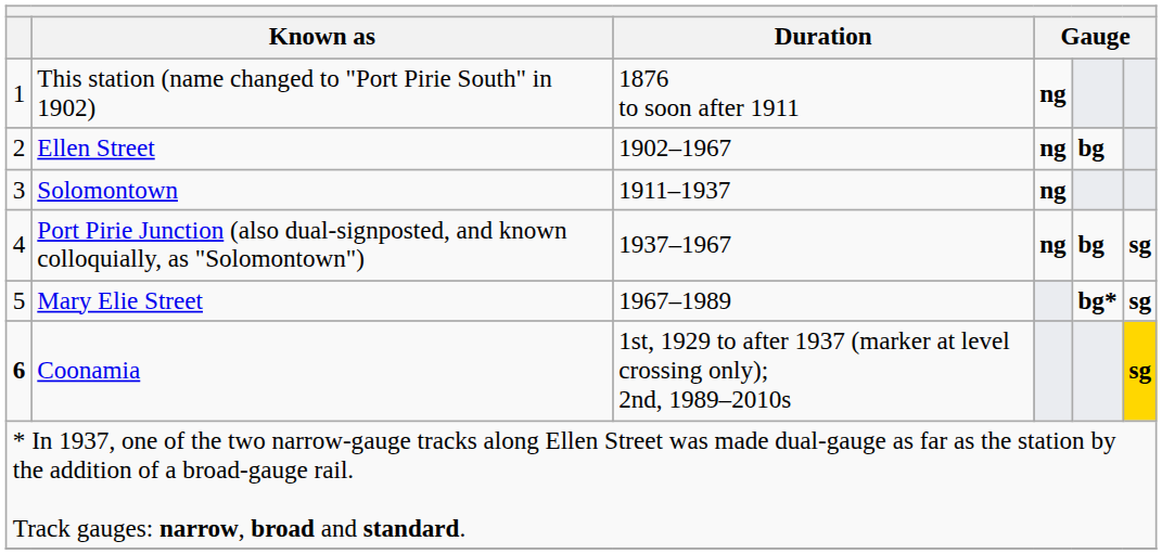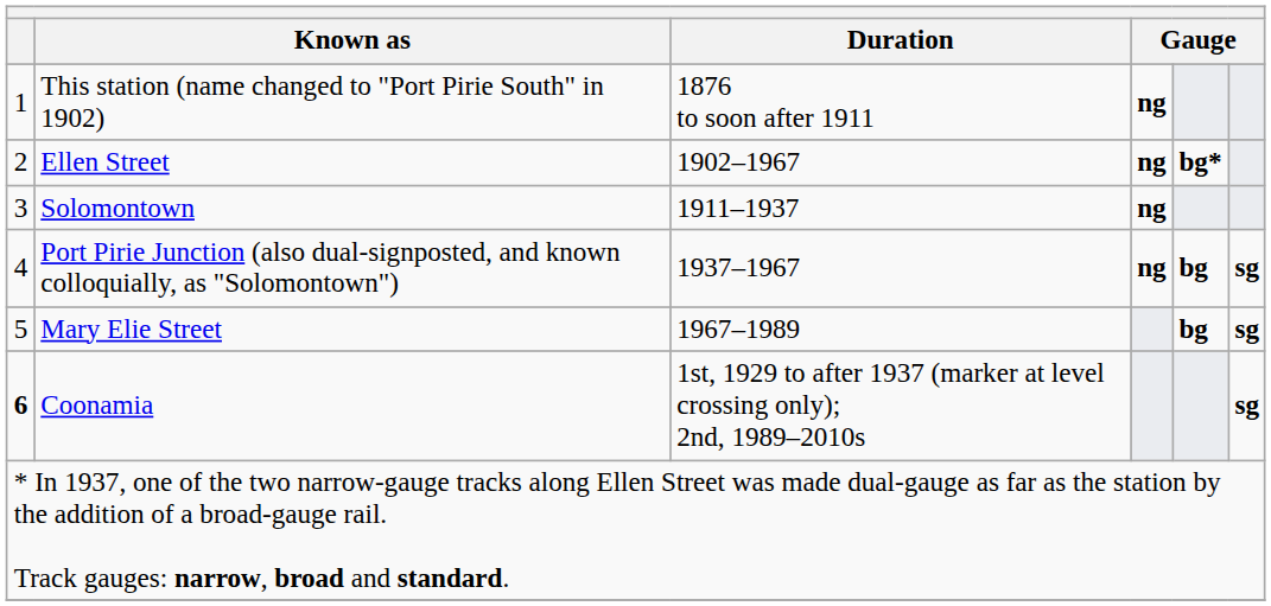Ellen Street | column 5: bg -> bg*
Mary Elie Street | column 5: bg* -> bg
Coonamia | column 6: gold background -> no background
